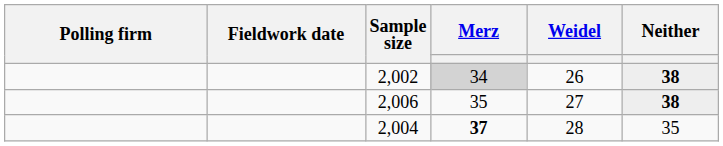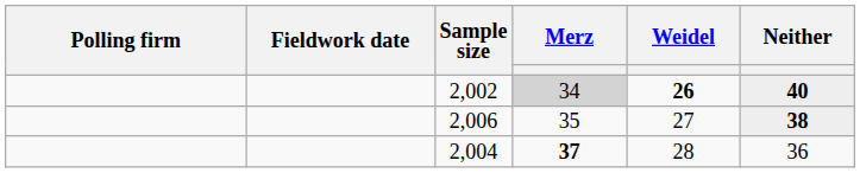2,002 | Weidel: normal -> bold
2,002 | Neither: 38 -> 40
2,004 | Neither: 35 -> 36
